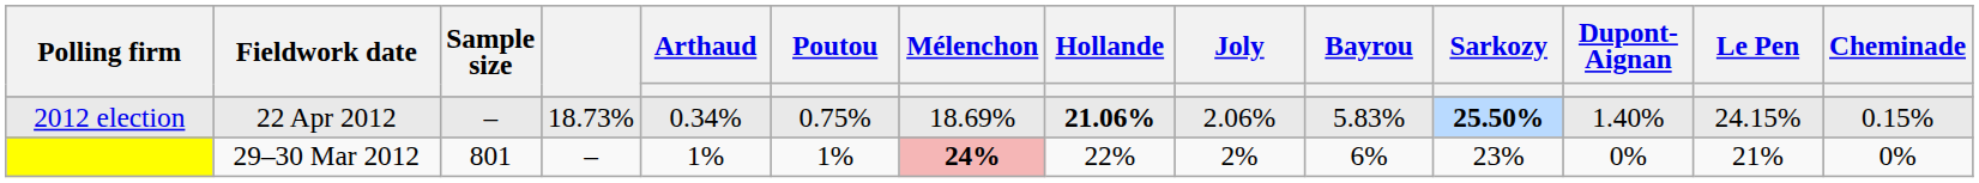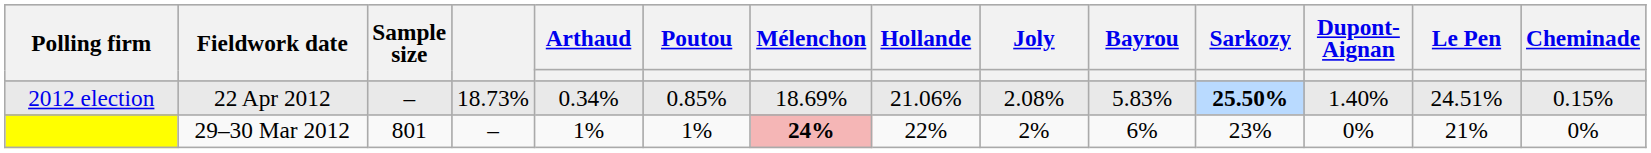2012 election | Poutou: 0.75% -> 0.85%
2012 election | Hollande: bold -> normal
2012 election | Joly: 2.06% -> 2.08%
2012 election | Le Pen: 24.15% -> 24.51%
